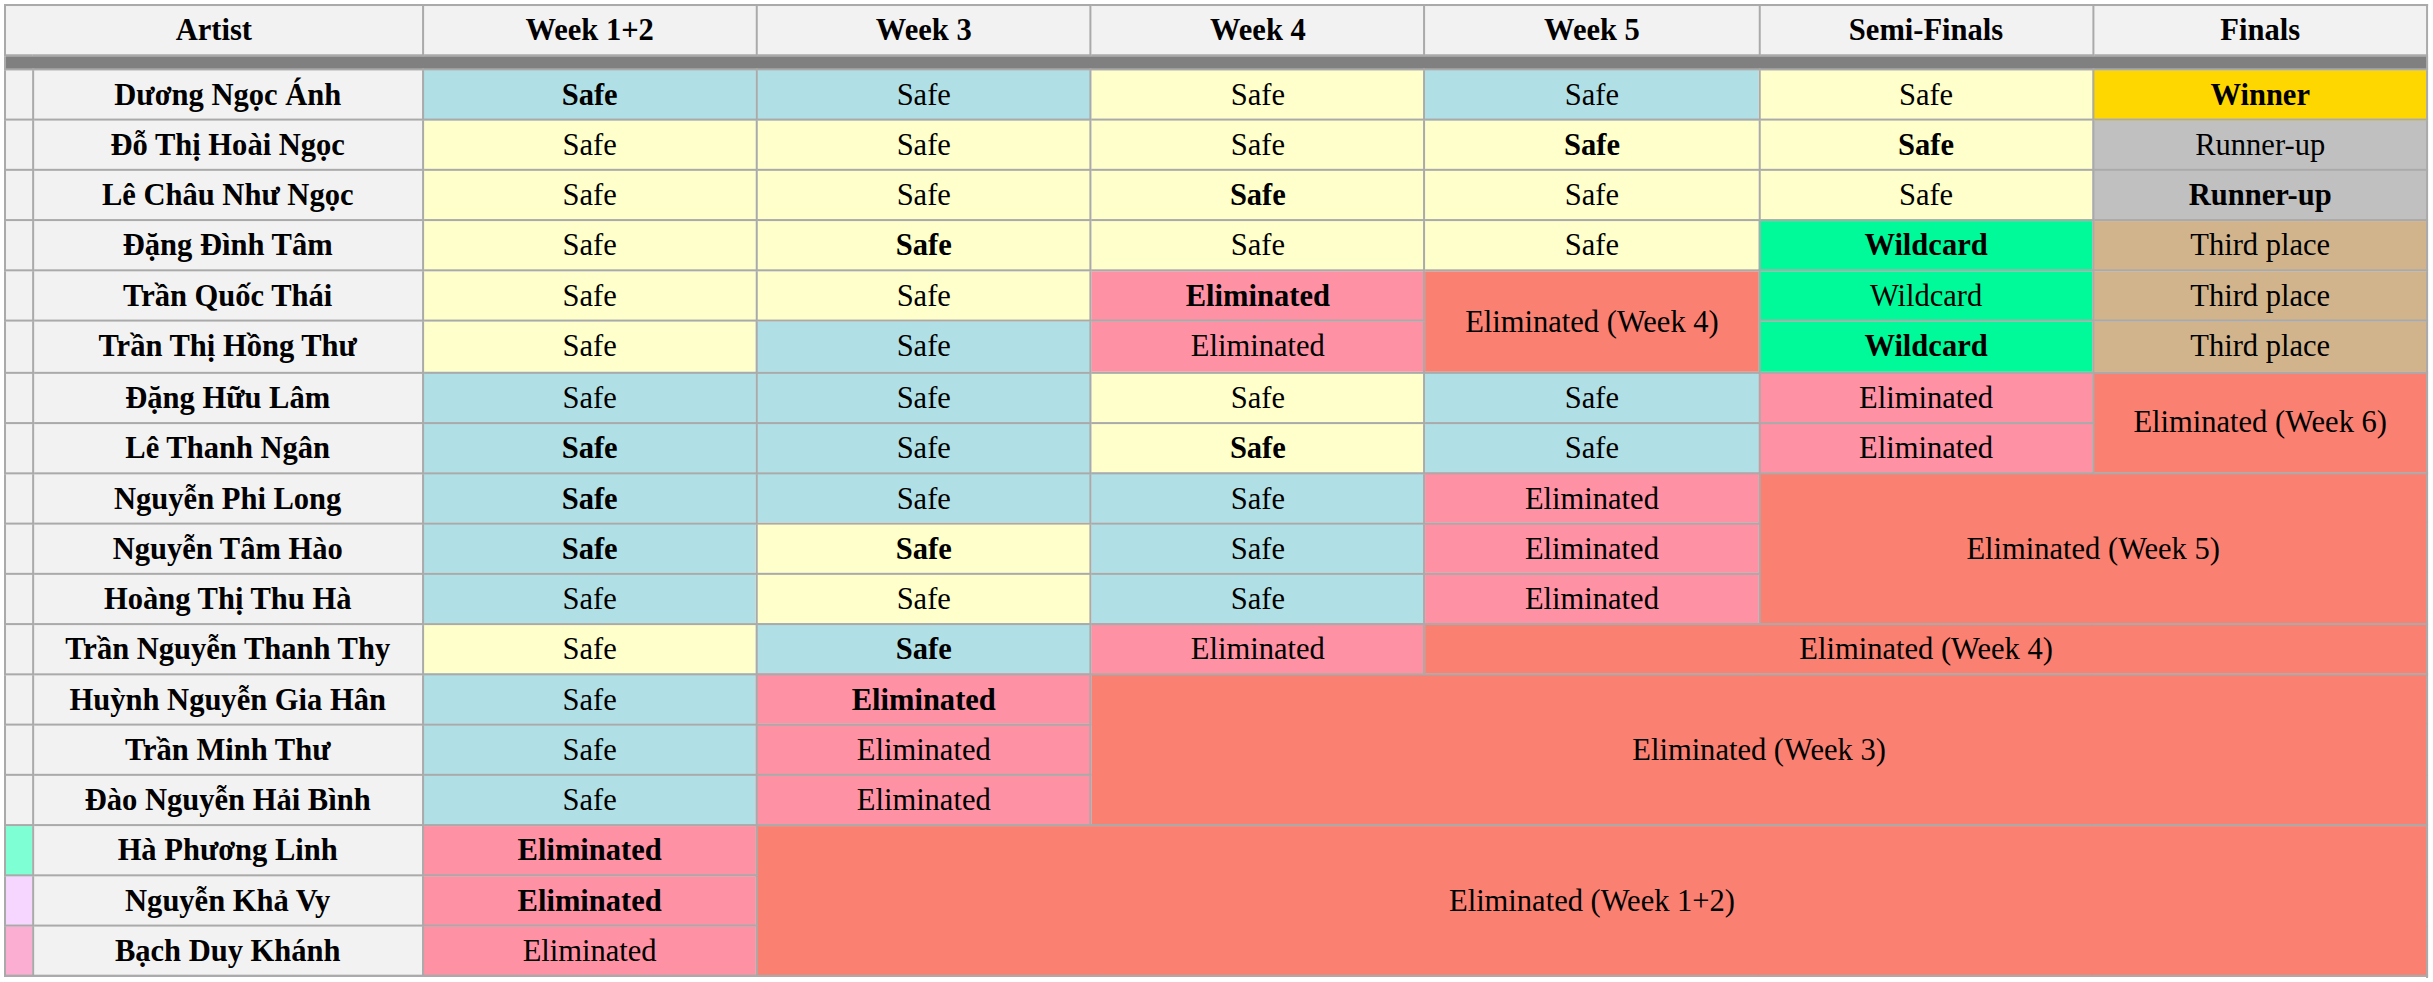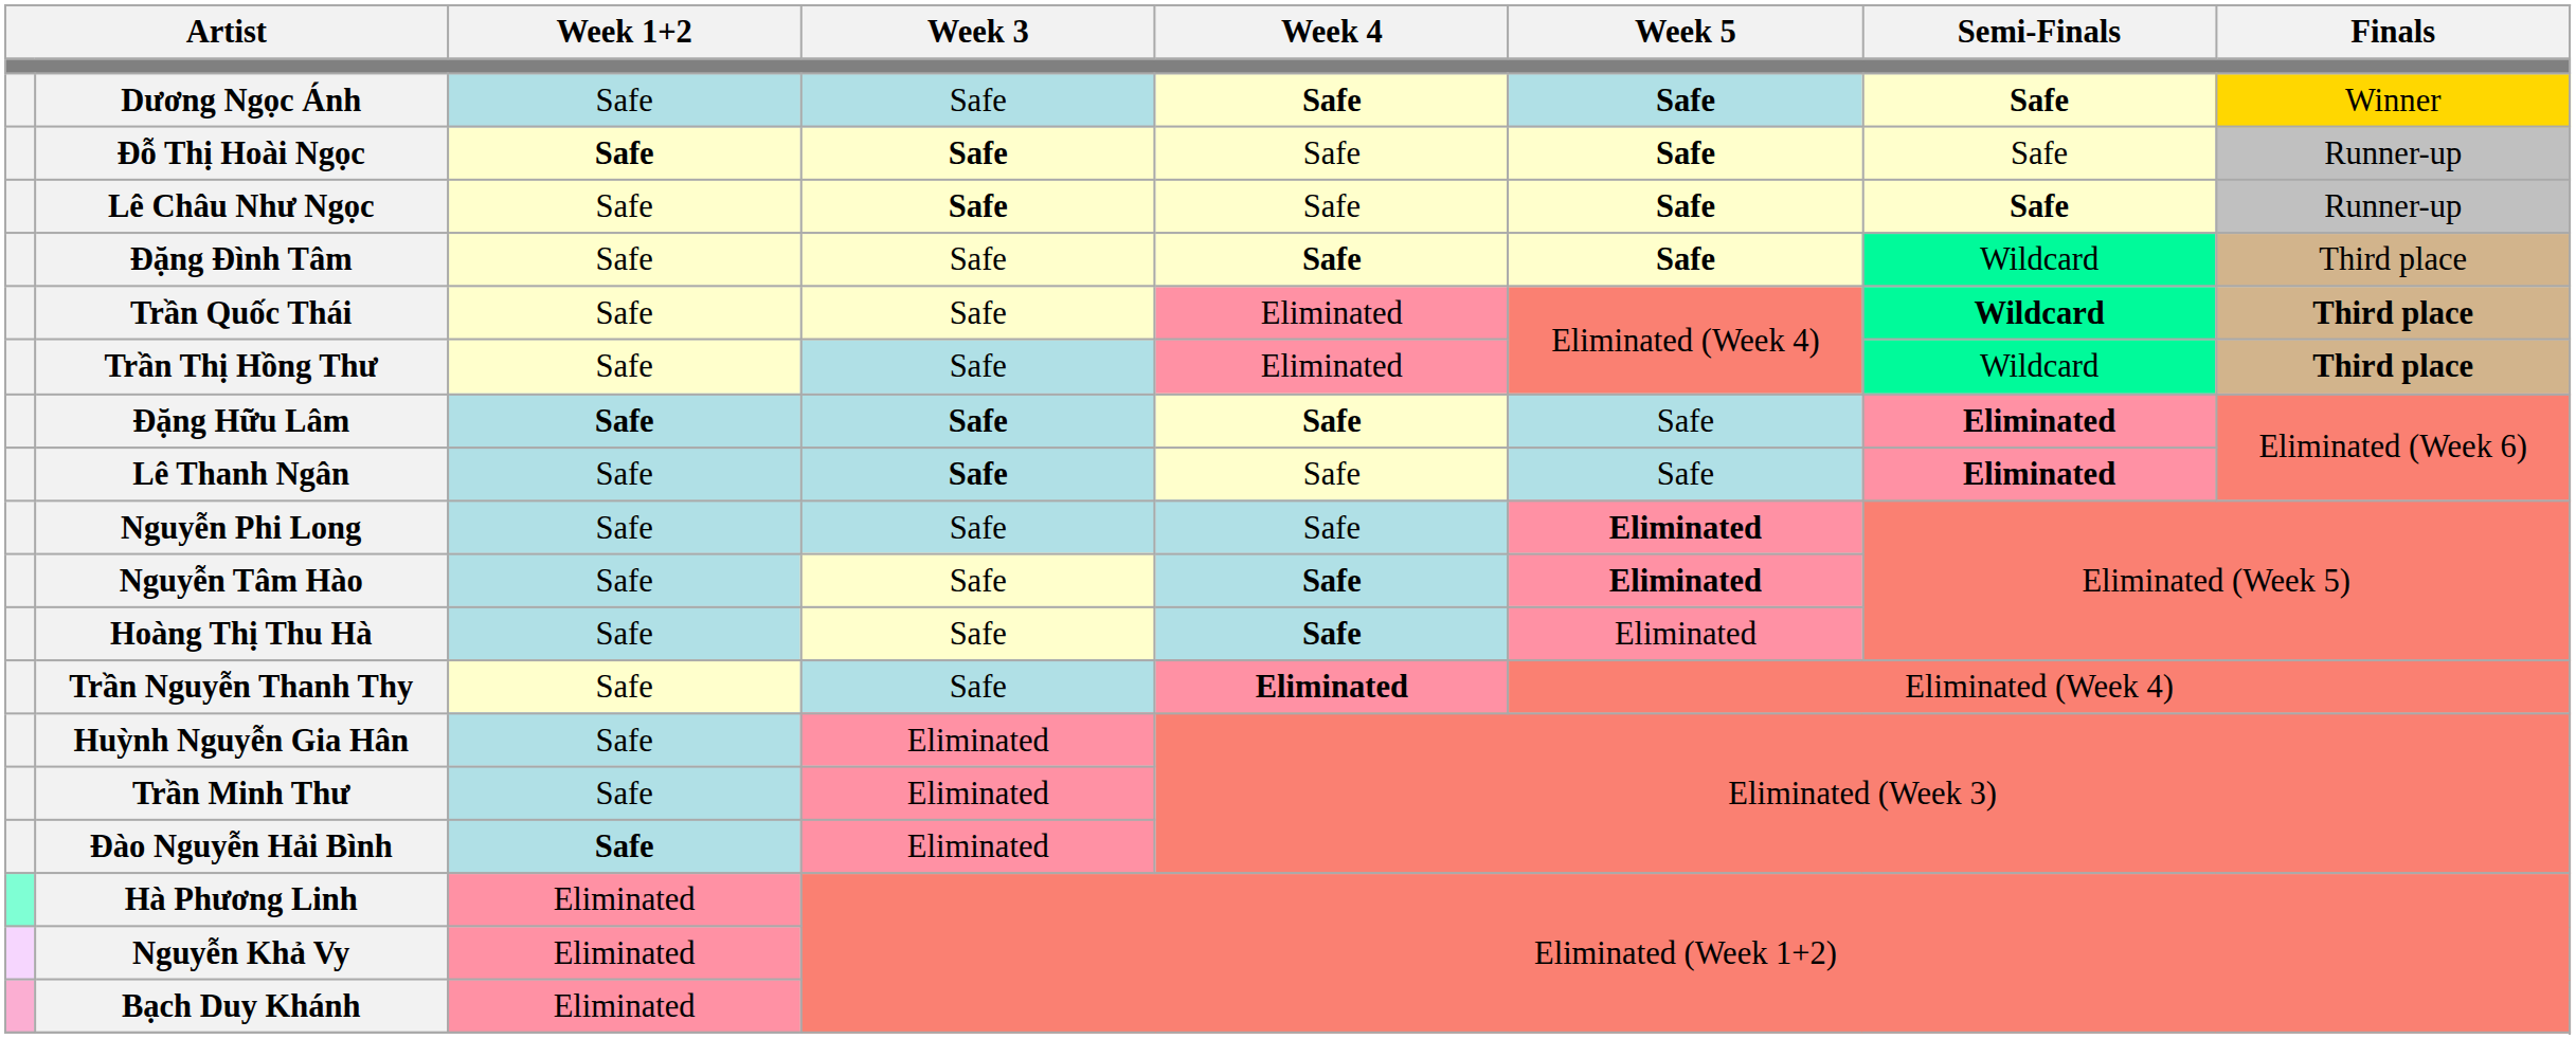Dương Ngọc Ánh | Week 1+2: bold -> normal
Dương Ngọc Ánh | Week 4: normal -> bold
Dương Ngọc Ánh | Week 5: normal -> bold
Dương Ngọc Ánh | Semi-Finals: normal -> bold
Dương Ngọc Ánh | Finals: bold -> normal
Đỗ Thị Hoài Ngọc | Week 1+2: normal -> bold
Đỗ Thị Hoài Ngọc | Week 3: normal -> bold
Đỗ Thị Hoài Ngọc | Semi-Finals: bold -> normal
Lê Châu Như Ngọc | Week 3: normal -> bold
Lê Châu Như Ngọc | Week 4: bold -> normal
Lê Châu Như Ngọc | Week 5: normal -> bold
Lê Châu Như Ngọc | Semi-Finals: normal -> bold
Lê Châu Như Ngọc | Finals: bold -> normal
Đặng Đình Tâm | Week 3: bold -> normal
Đặng Đình Tâm | Week 4: normal -> bold
Đặng Đình Tâm | Week 5: normal -> bold
Đặng Đình Tâm | Semi-Finals: bold -> normal
Trần Quốc Thái | Week 4: bold -> normal
Trần Quốc Thái | Semi-Finals: normal -> bold
Trần Quốc Thái | Finals: normal -> bold
Trần Thị Hồng Thư | Semi-Finals: bold -> normal
Trần Thị Hồng Thư | Finals: normal -> bold
Đặng Hữu Lâm | Week 1+2: normal -> bold
Đặng Hữu Lâm | Week 3: normal -> bold
Đặng Hữu Lâm | Week 4: normal -> bold
Đặng Hữu Lâm | Semi-Finals: normal -> bold
Lê Thanh Ngân | Week 1+2: bold -> normal
Lê Thanh Ngân | Week 3: normal -> bold
Lê Thanh Ngân | Week 4: bold -> normal
Lê Thanh Ngân | Semi-Finals: normal -> bold
Nguyễn Phi Long | Week 1+2: bold -> normal
Nguyễn Phi Long | Week 5: normal -> bold
Nguyễn Tâm Hào | Week 1+2: bold -> normal
Nguyễn Tâm Hào | Week 3: bold -> normal
Nguyễn Tâm Hào | Week 4: normal -> bold
Nguyễn Tâm Hào | Week 5: normal -> bold
Hoàng Thị Thu Hà | Week 4: normal -> bold
Trần Nguyễn Thanh Thy | Week 3: bold -> normal
Trần Nguyễn Thanh Thy | Week 4: normal -> bold
Huỳnh Nguyễn Gia Hân | Week 3: bold -> normal
Đào Nguyễn Hải Bình | Week 1+2: normal -> bold
Hà Phương Linh | Week 1+2: bold -> normal
Nguyễn Khả Vy | Week 1+2: bold -> normal
